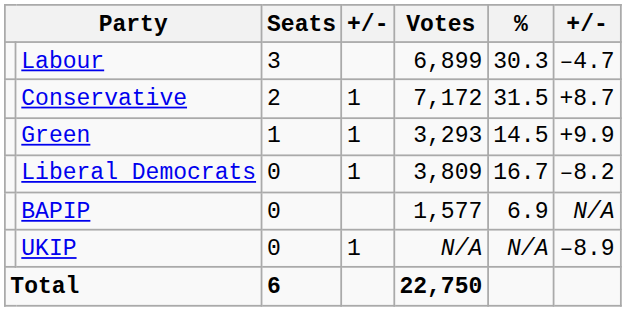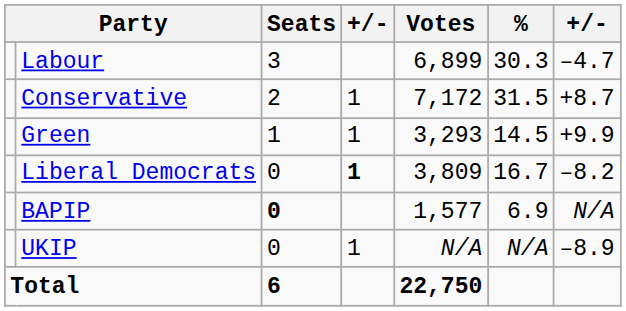Liberal Democrats | column 4: normal -> bold
BAPIP | Seats: normal -> bold
